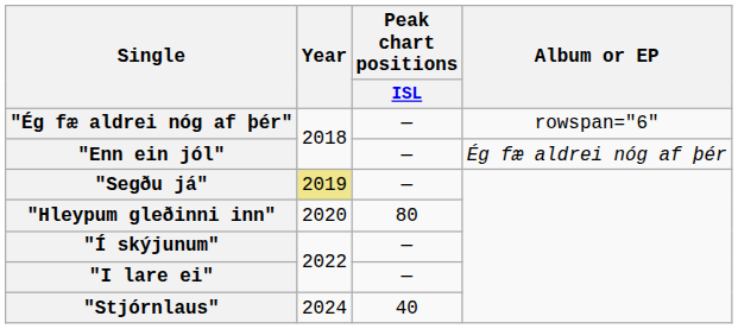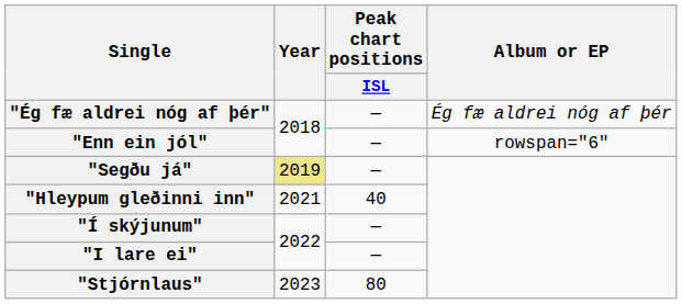"Ég fæ aldrei nóg af þér" | Album or EP: rowspan="6" -> Ég fæ aldrei nóg af þér
"Enn ein jól" | Album or EP: Ég fæ aldrei nóg af þér -> rowspan="6"
"Hleypum gleðinni inn" | Year: 2020 -> 2021
"Hleypum gleðinni inn" | Peak chart positions / ISL: 80 -> 40
"Stjórnlaus" | Year: 2024 -> 2023
"Stjórnlaus" | Peak chart positions / ISL: 40 -> 80
